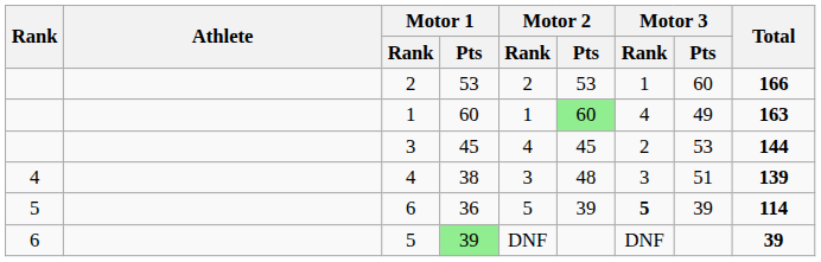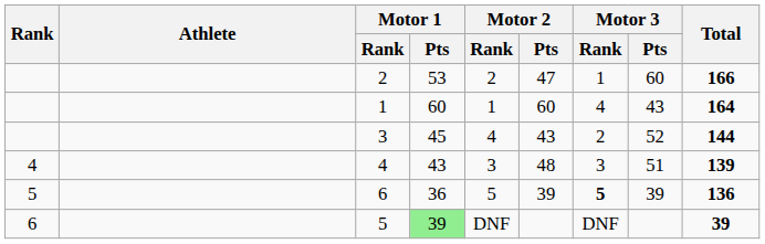row 3 | Motor 2 / Pts: 53 -> 47
row 4 | Motor 2 / Pts: lightgreen background -> no background
row 4 | Motor 3 / Pts: 49 -> 43
row 4 | Total: 163 -> 164
row 5 | Motor 2 / Pts: 45 -> 43
row 5 | Motor 3 / Pts: 53 -> 52
row 6 | Motor 1 / Pts: 38 -> 43
row 7 | Total: 114 -> 136
